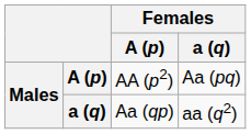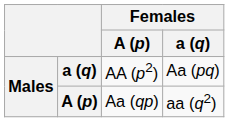row 3 | column 2: A (p) -> a (q)
row 4 | column 2: a (q) -> A (p)
